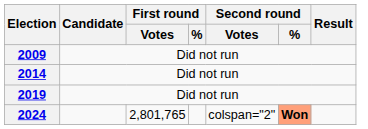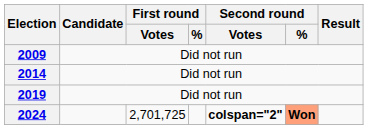2024 | First round / Votes: 2,801,765 -> 2,701,725
2024 | Second round / Votes: normal -> bold
